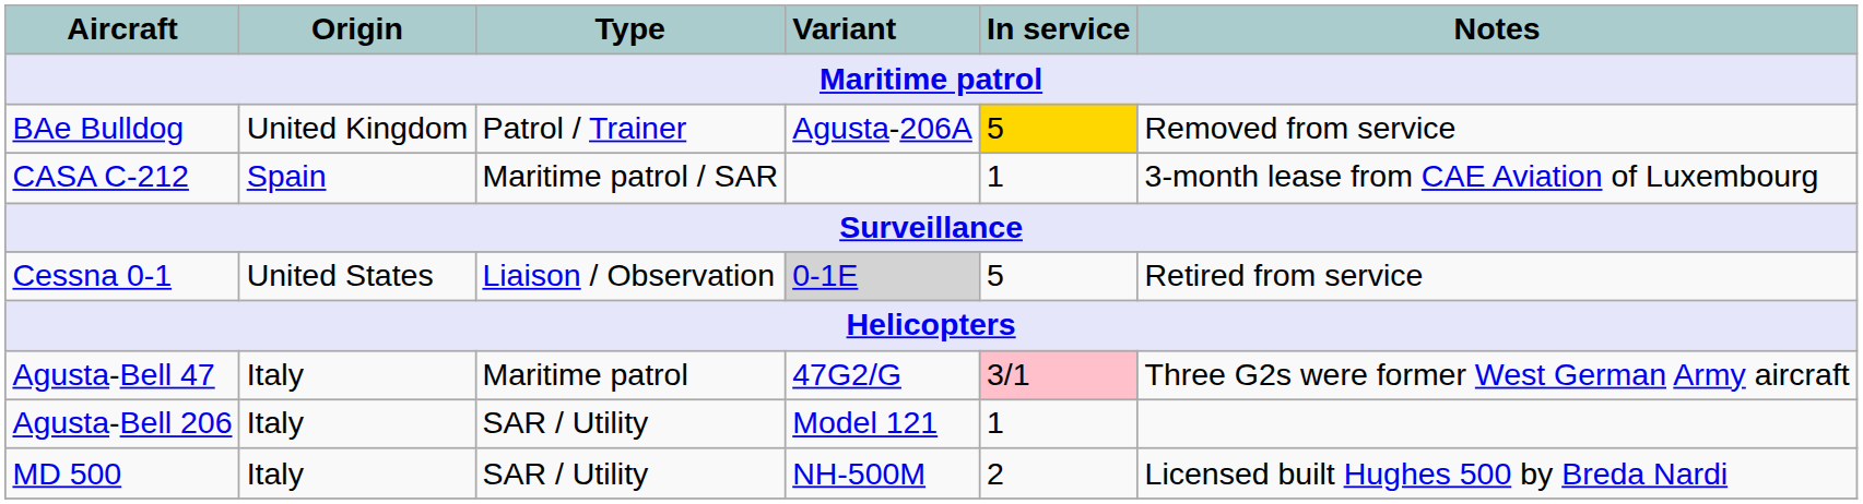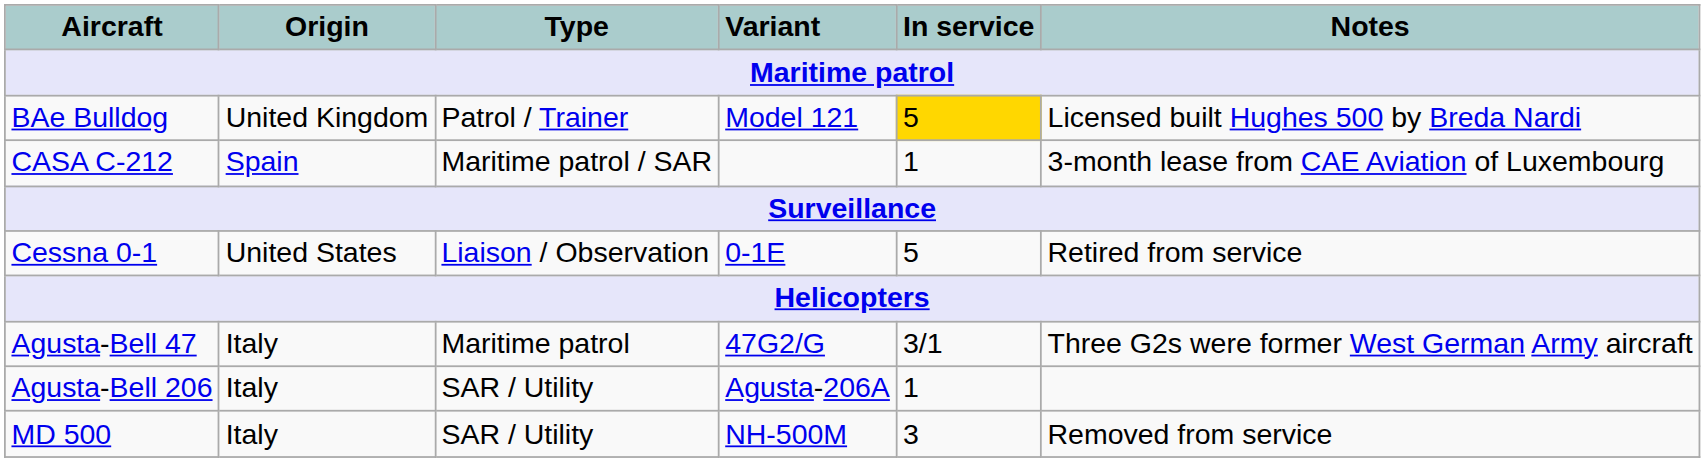BAe Bulldog | Variant: Agusta-206A -> Model 121
BAe Bulldog | Notes: Removed from service -> Licensed built Hughes 500 by Breda Nardi
Cessna 0-1 | Variant: lightgrey background -> no background
Agusta-Bell 47 | In service: pink background -> no background
Agusta-Bell 206 | Variant: Model 121 -> Agusta-206A
MD 500 | In service: 2 -> 3
MD 500 | Notes: Licensed built Hughes 500 by Breda Nardi -> Removed from service
